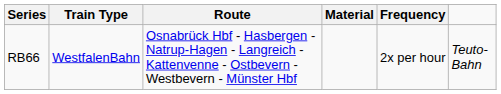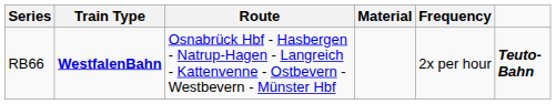RB66 | Train Type: normal -> bold
RB66 | column 6: normal -> bold
